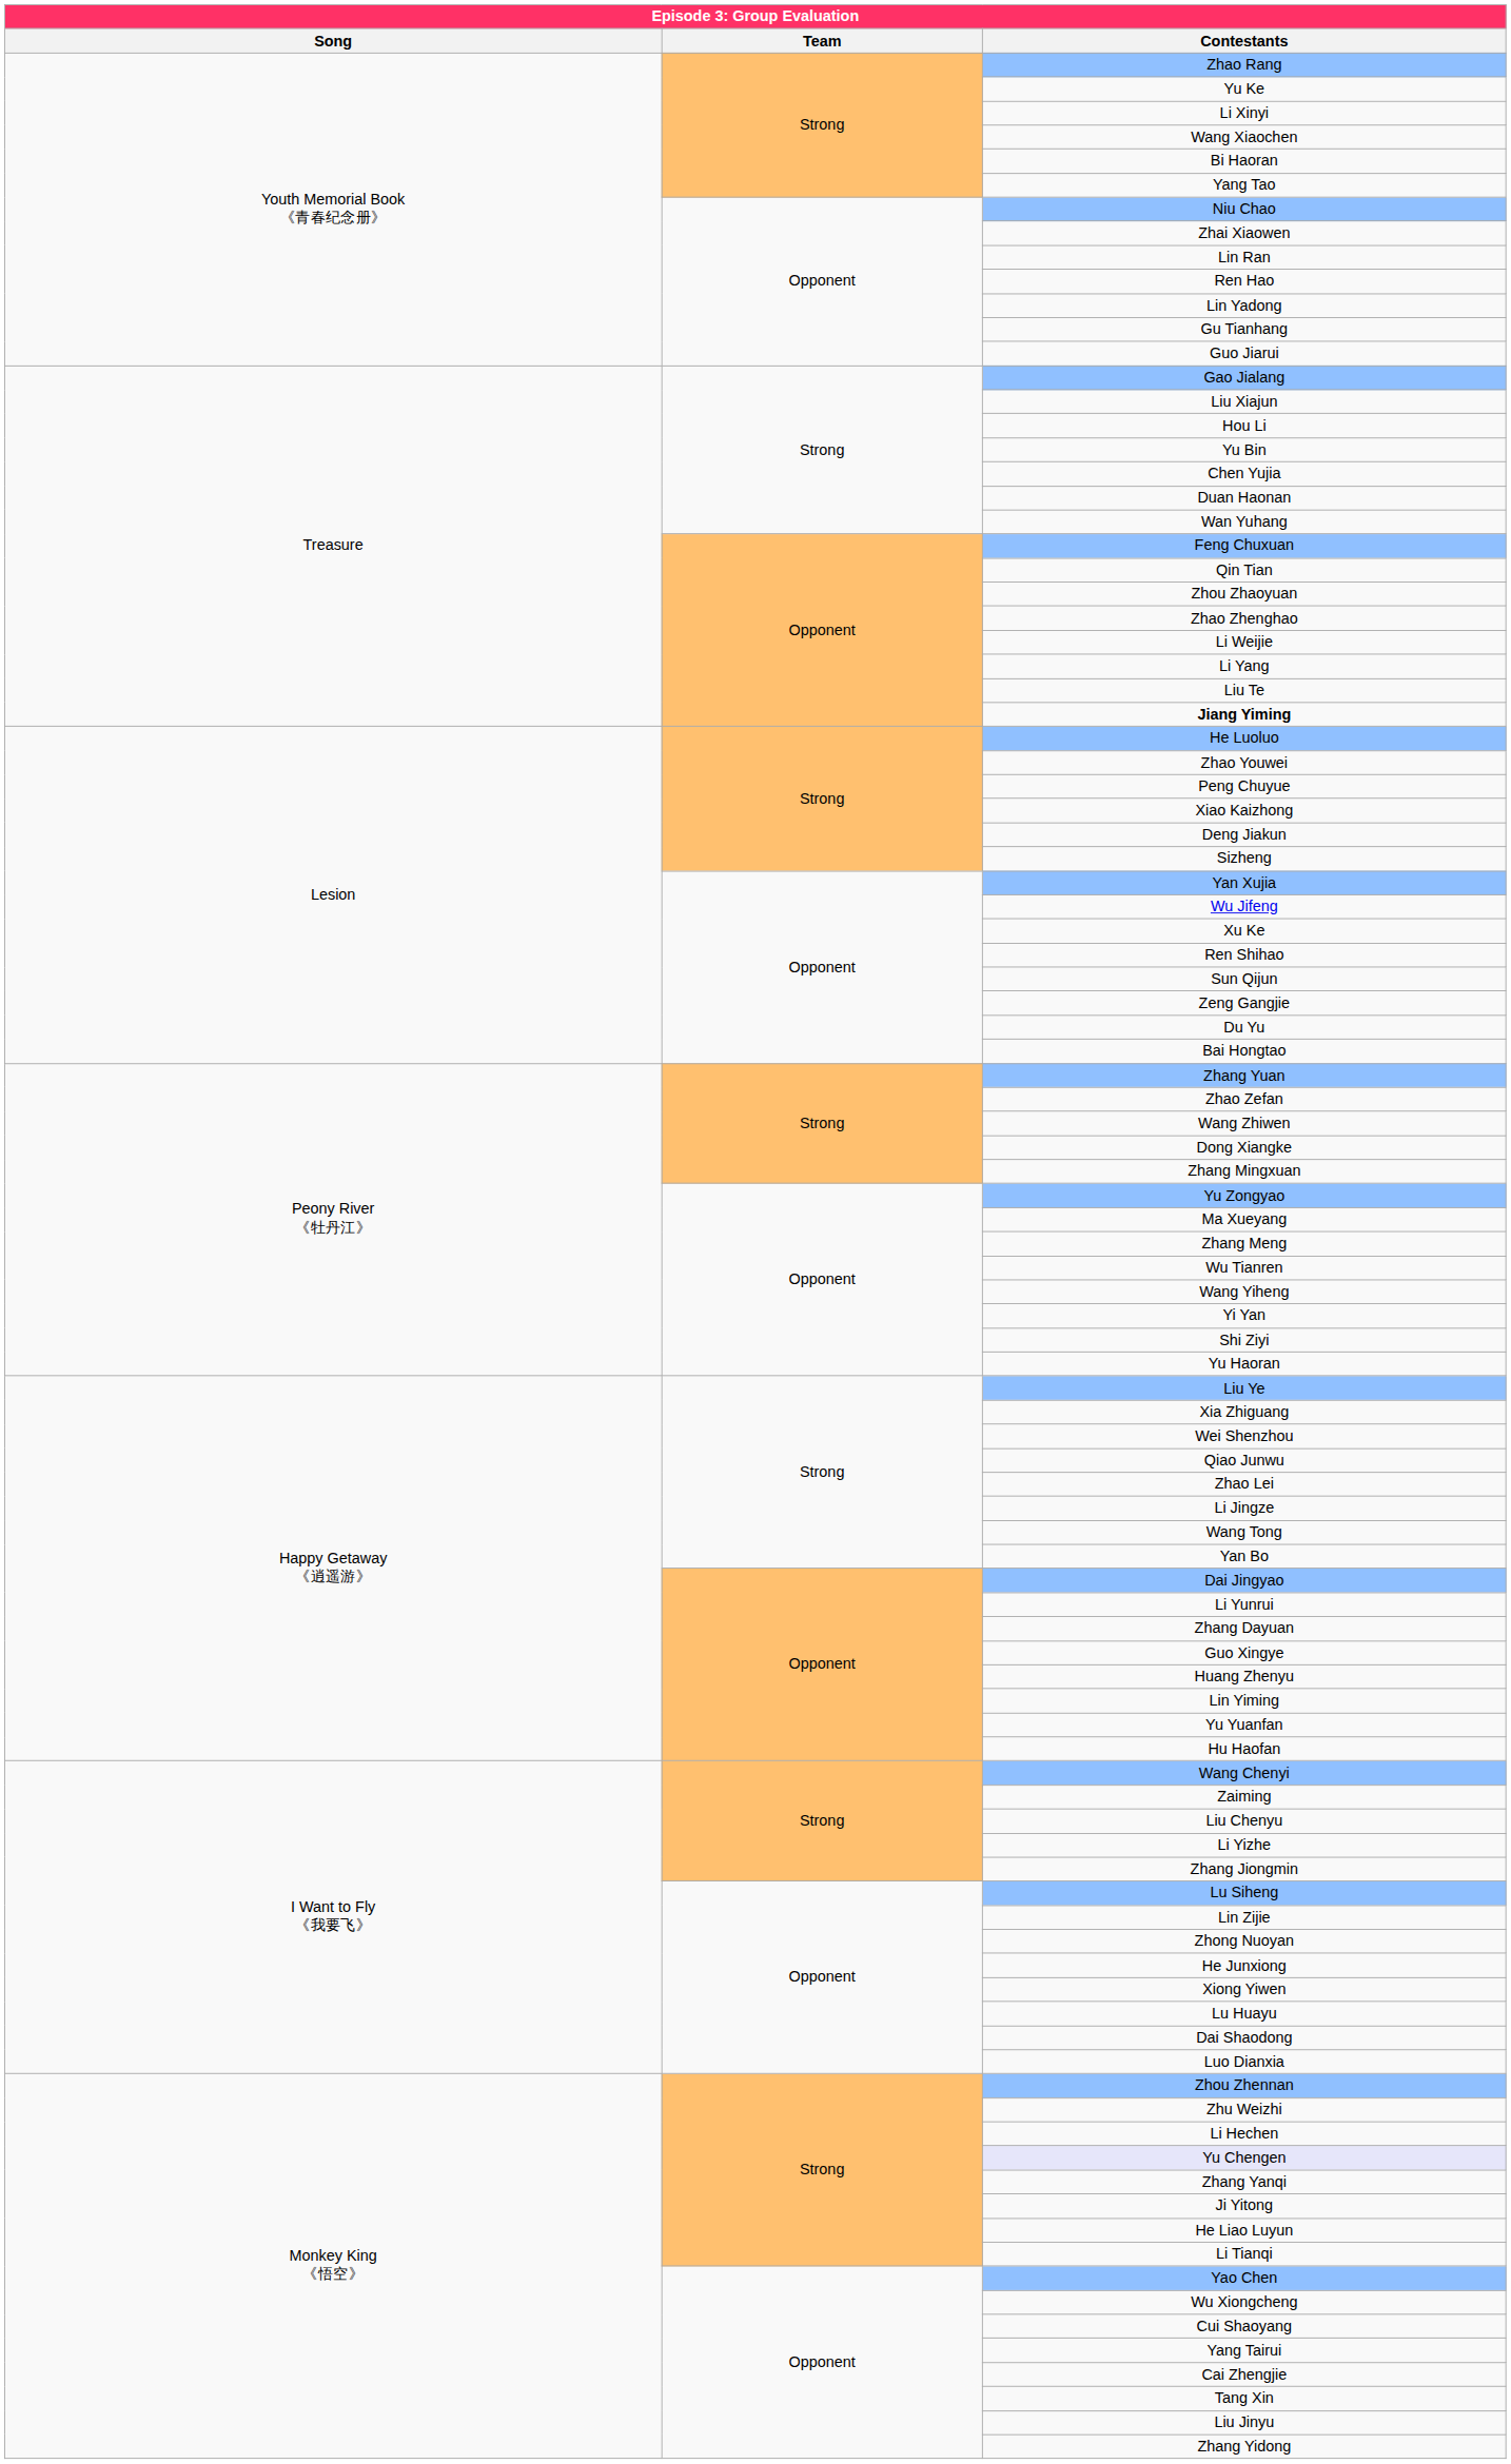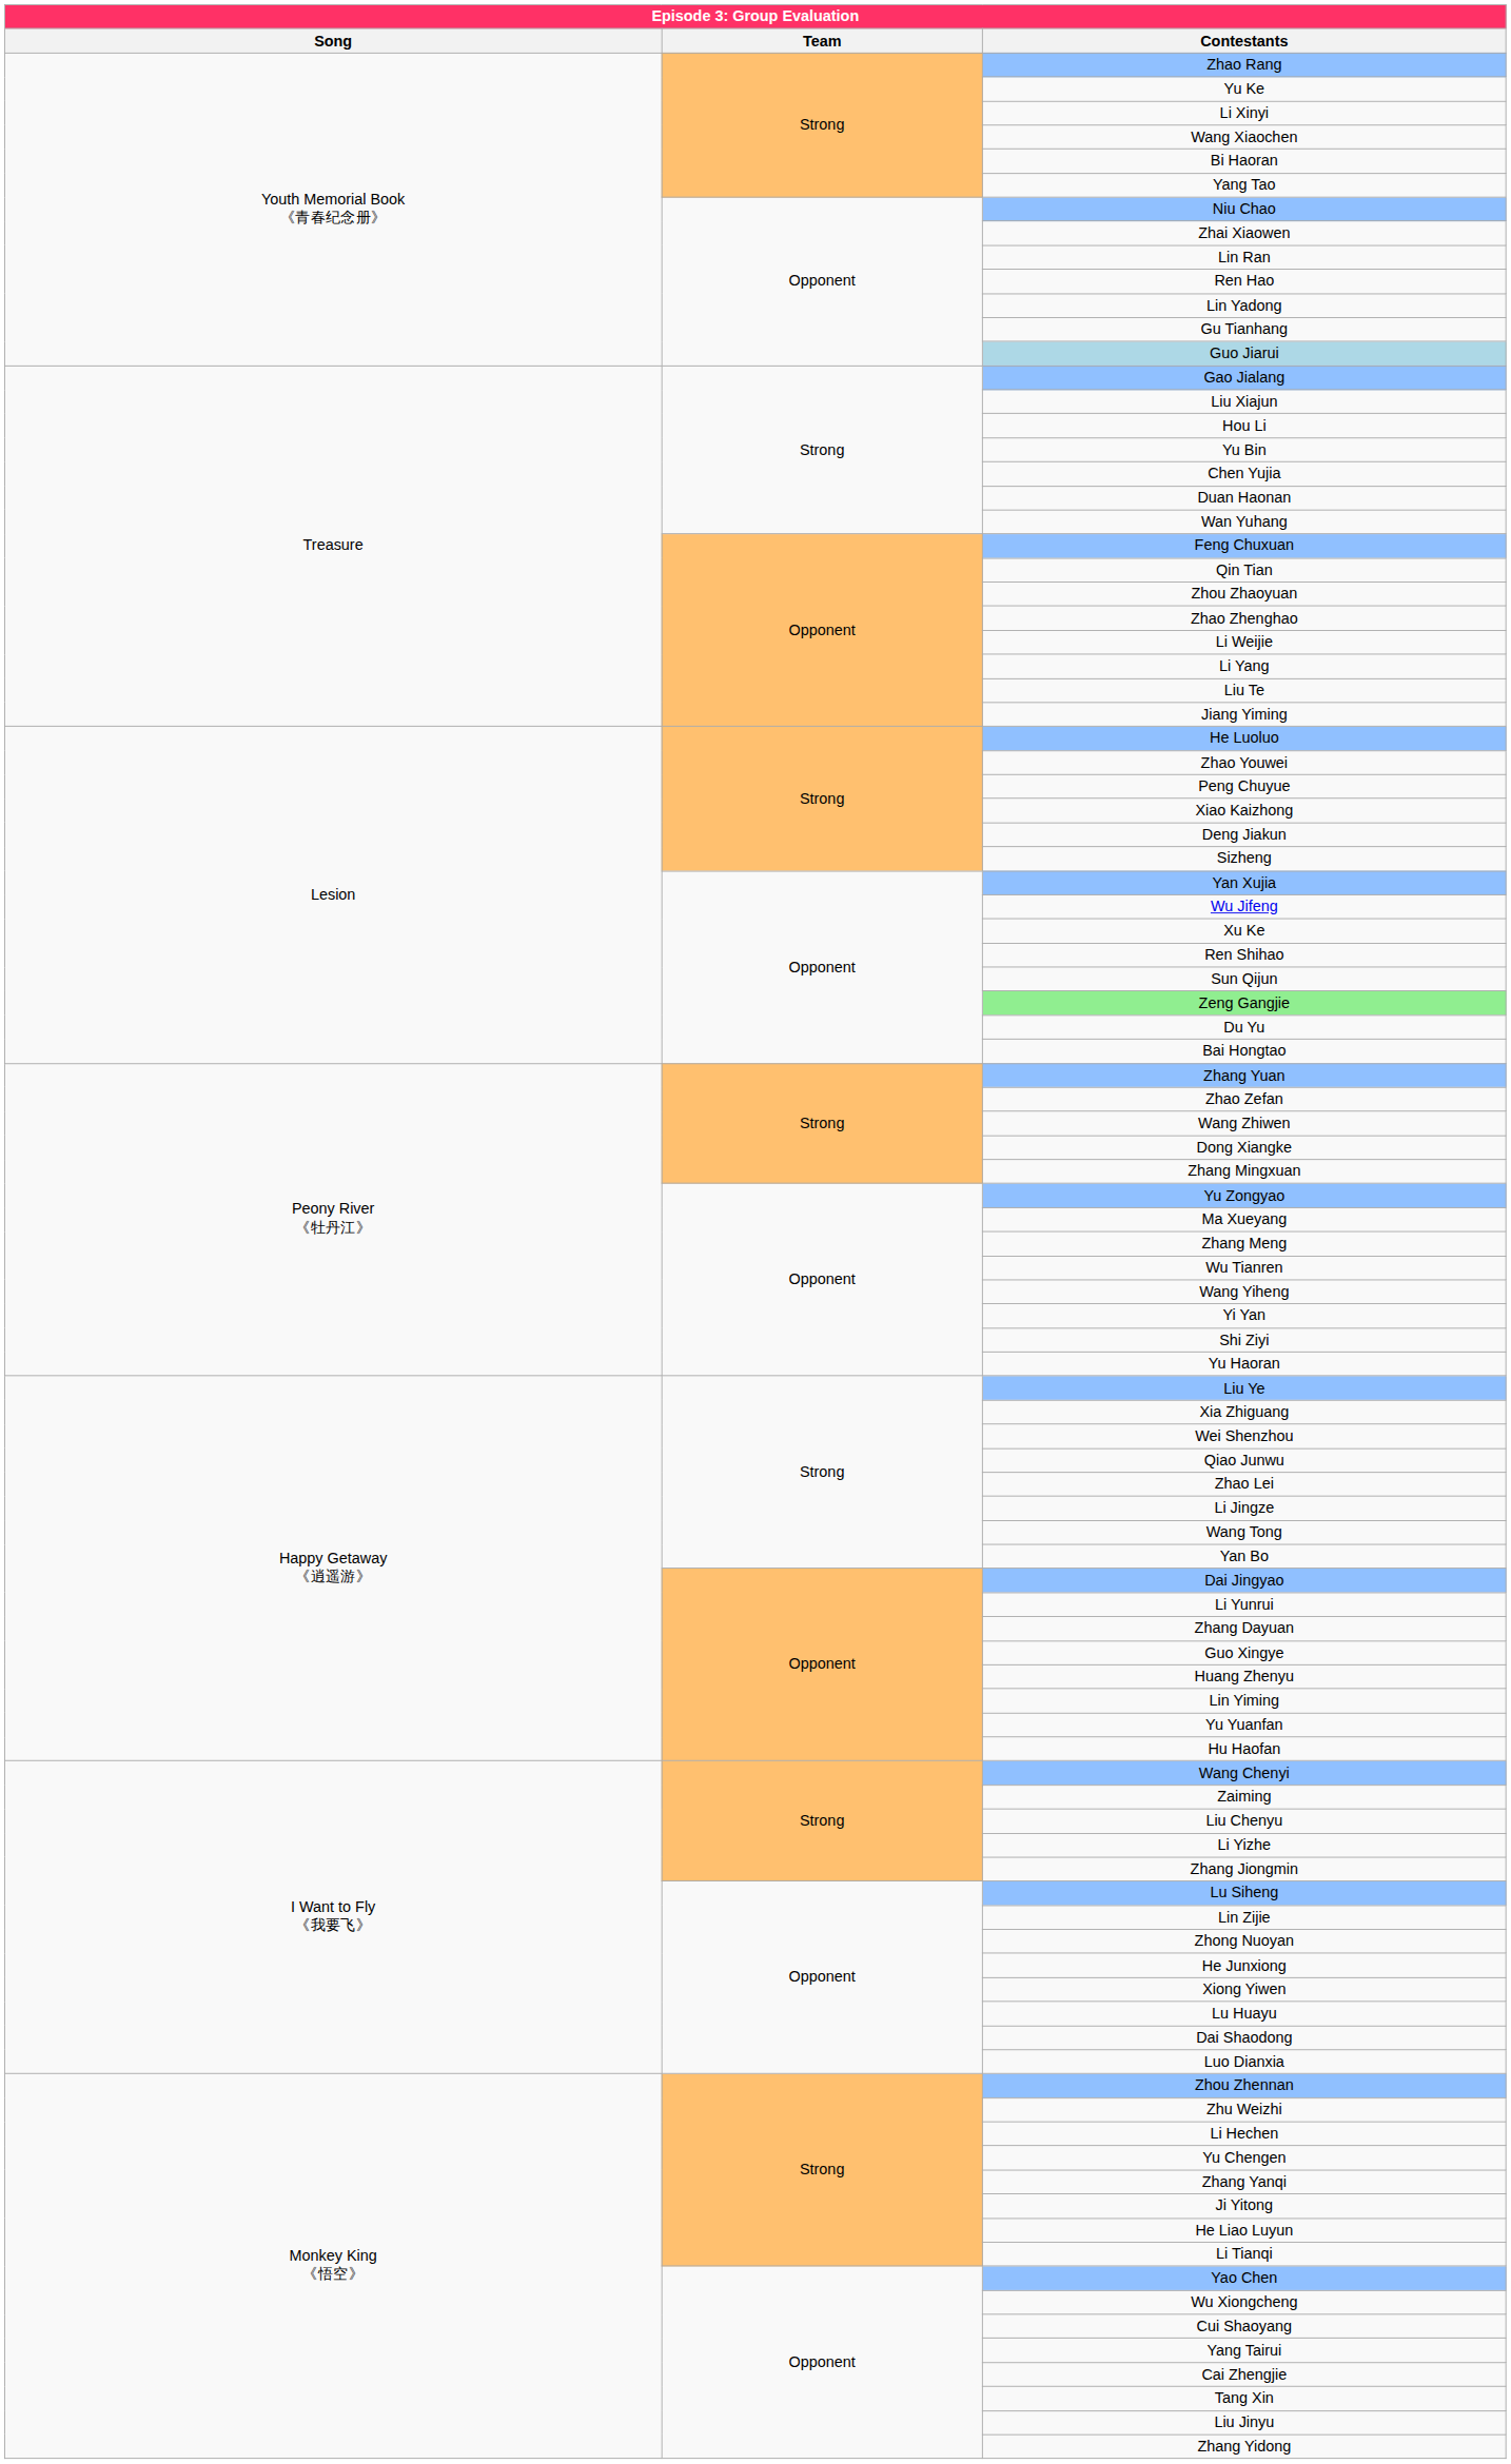Guo Jiarui | Contestants: no background -> lightblue background
Jiang Yiming | Contestants: bold -> normal
Zeng Gangjie | Contestants: no background -> lightgreen background
Yu Chengen | Contestants: lavender background -> no background
